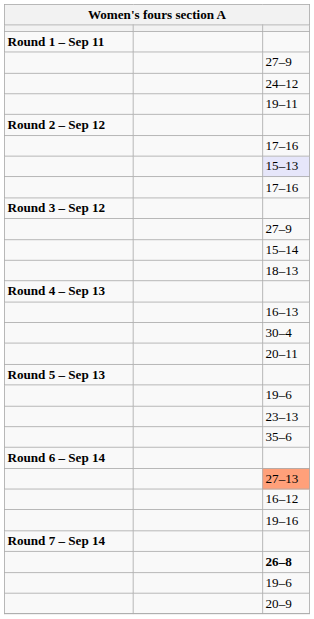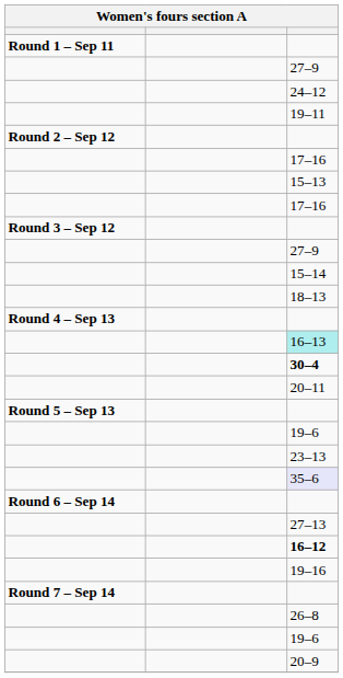15–13 | column 3: lavender background -> no background
16–13 | column 3: no background -> paleturquoise background
30–4 | column 3: normal -> bold
35–6 | column 3: no background -> lavender background
27–13 | column 3: lightsalmon background -> no background
16–12 | column 3: normal -> bold
26–8 | column 3: bold -> normal
